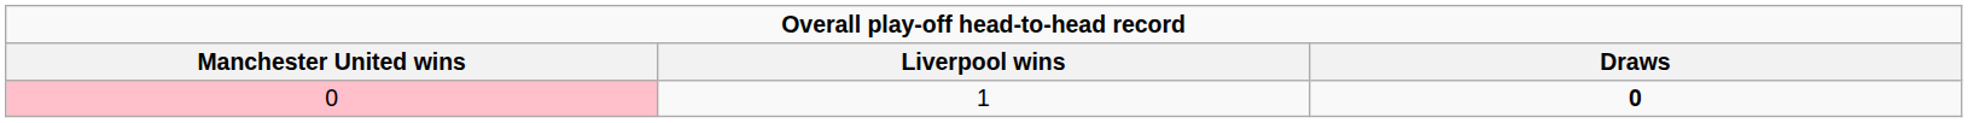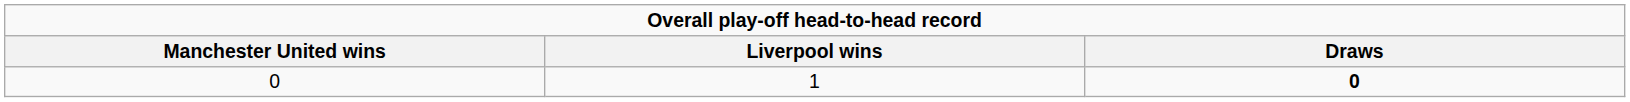row 3 | Manchester United wins: pink background -> no background
